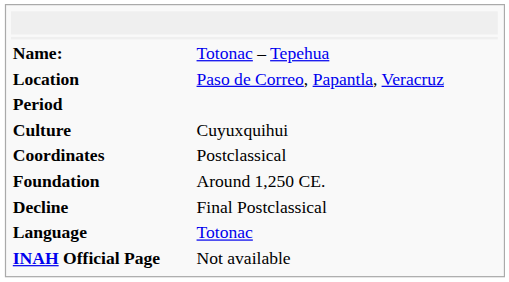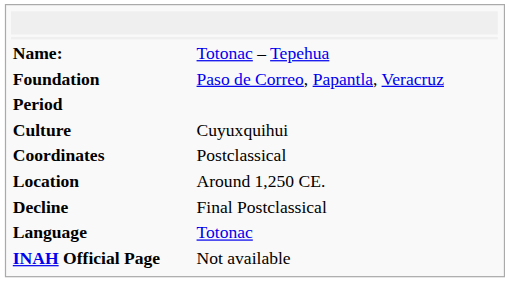row 2 | column 1: Location -> Foundation
row 6 | column 1: Foundation -> Location
